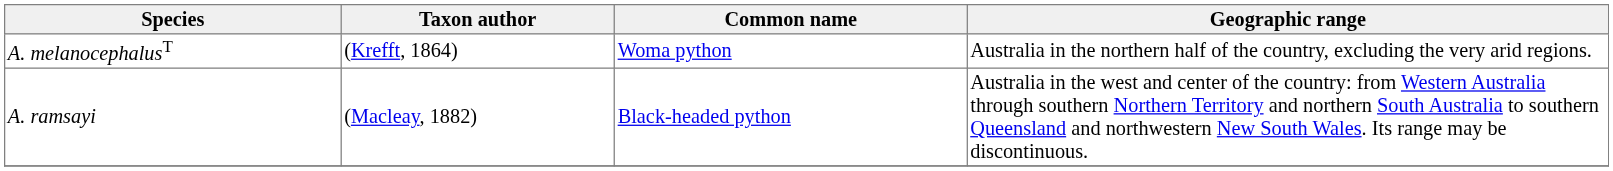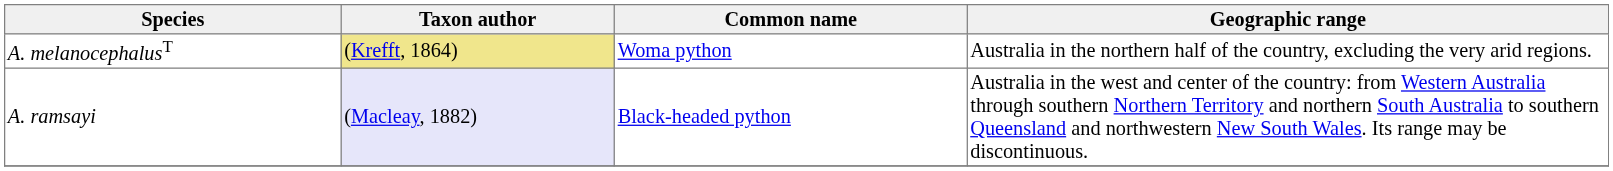A. melanocephalusT | Taxon author: no background -> khaki background
A. ramsayi | Taxon author: no background -> lavender background
